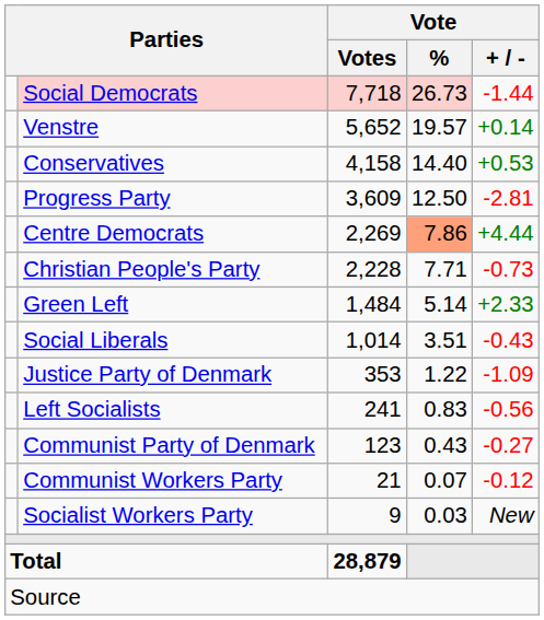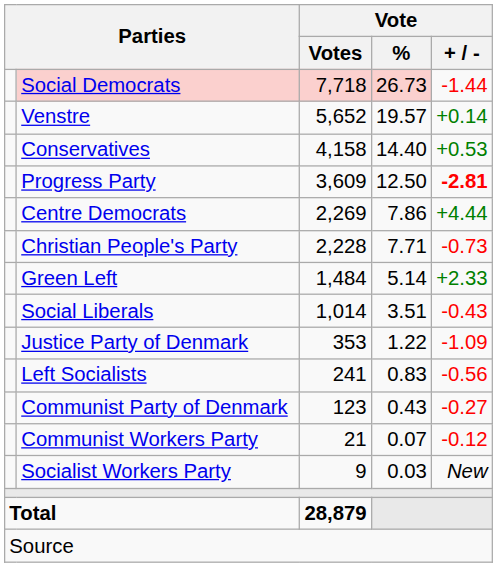Progress Party | Vote / + / -: normal -> bold
Centre Democrats | Vote / %: lightsalmon background -> no background
